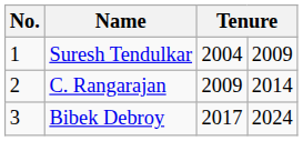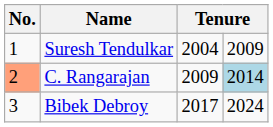C. Rangarajan | No.: no background -> lightsalmon background
C. Rangarajan | column 4: no background -> lightblue background
